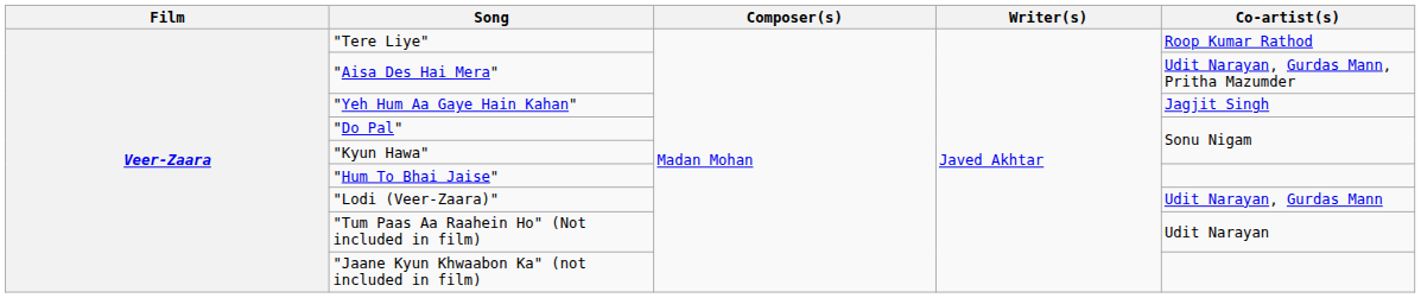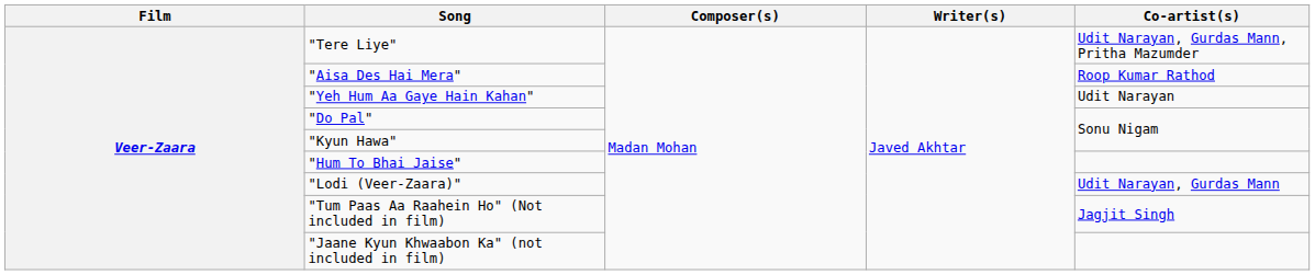"Tere Liye" | Co-artist(s): Roop Kumar Rathod -> Udit Narayan, Gurdas Mann, Pritha Mazumder
"Aisa Des Hai Mera" | Co-artist(s): Udit Narayan, Gurdas Mann, Pritha Mazumder -> Roop Kumar Rathod
"Yeh Hum Aa Gaye Hain Kahan" | Co-artist(s): Jagjit Singh -> Udit Narayan
"Tum Paas Aa Raahein Ho" (Not included in film) | Co-artist(s): Udit Narayan -> Jagjit Singh
